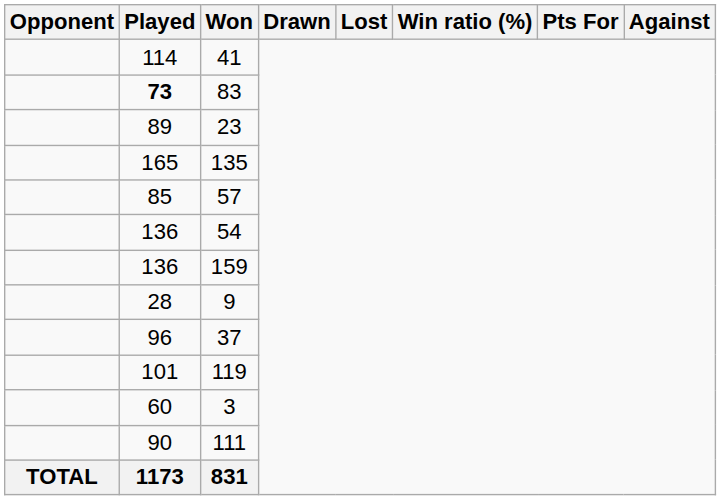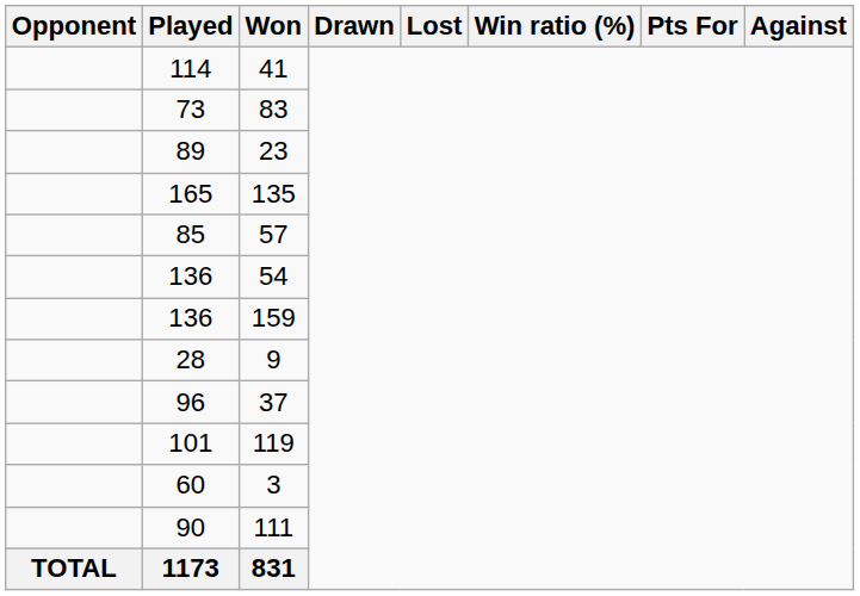83 | Played: bold -> normal
